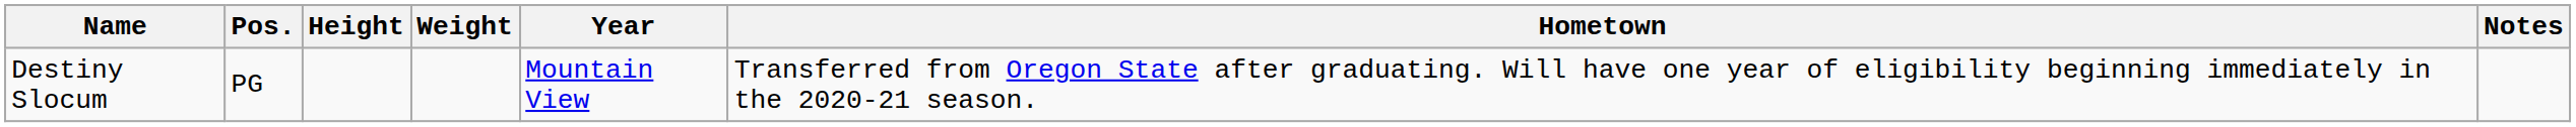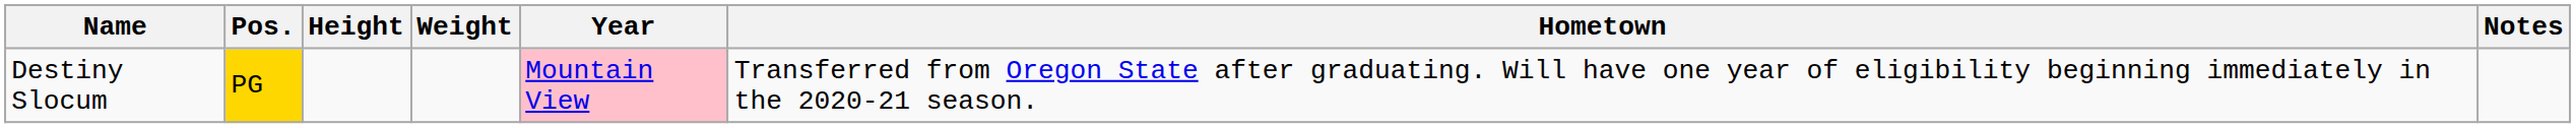Destiny Slocum | Pos.: no background -> gold background
Destiny Slocum | Year: no background -> pink background
